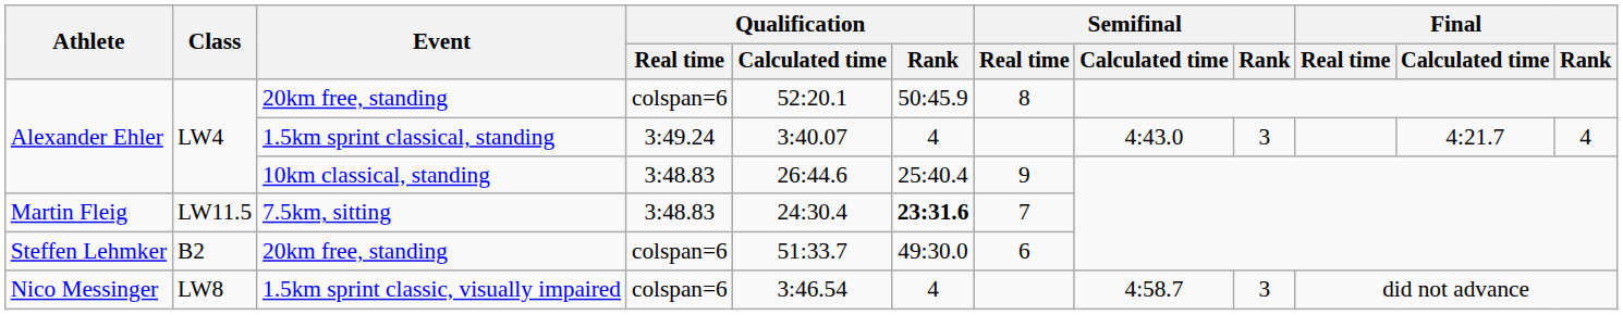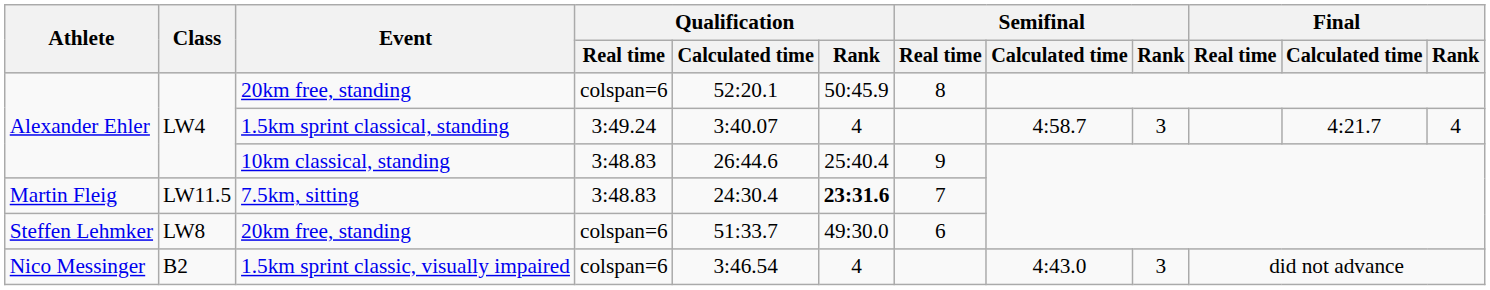1.5km sprint classical, standing | Semifinal / Calculated time: 4:43.0 -> 4:58.7
Steffen Lehmker / 20km free, standing | Class: B2 -> LW8
1.5km sprint classic, visually impaired | Class: LW8 -> B2
1.5km sprint classic, visually impaired | Semifinal / Calculated time: 4:58.7 -> 4:43.0
